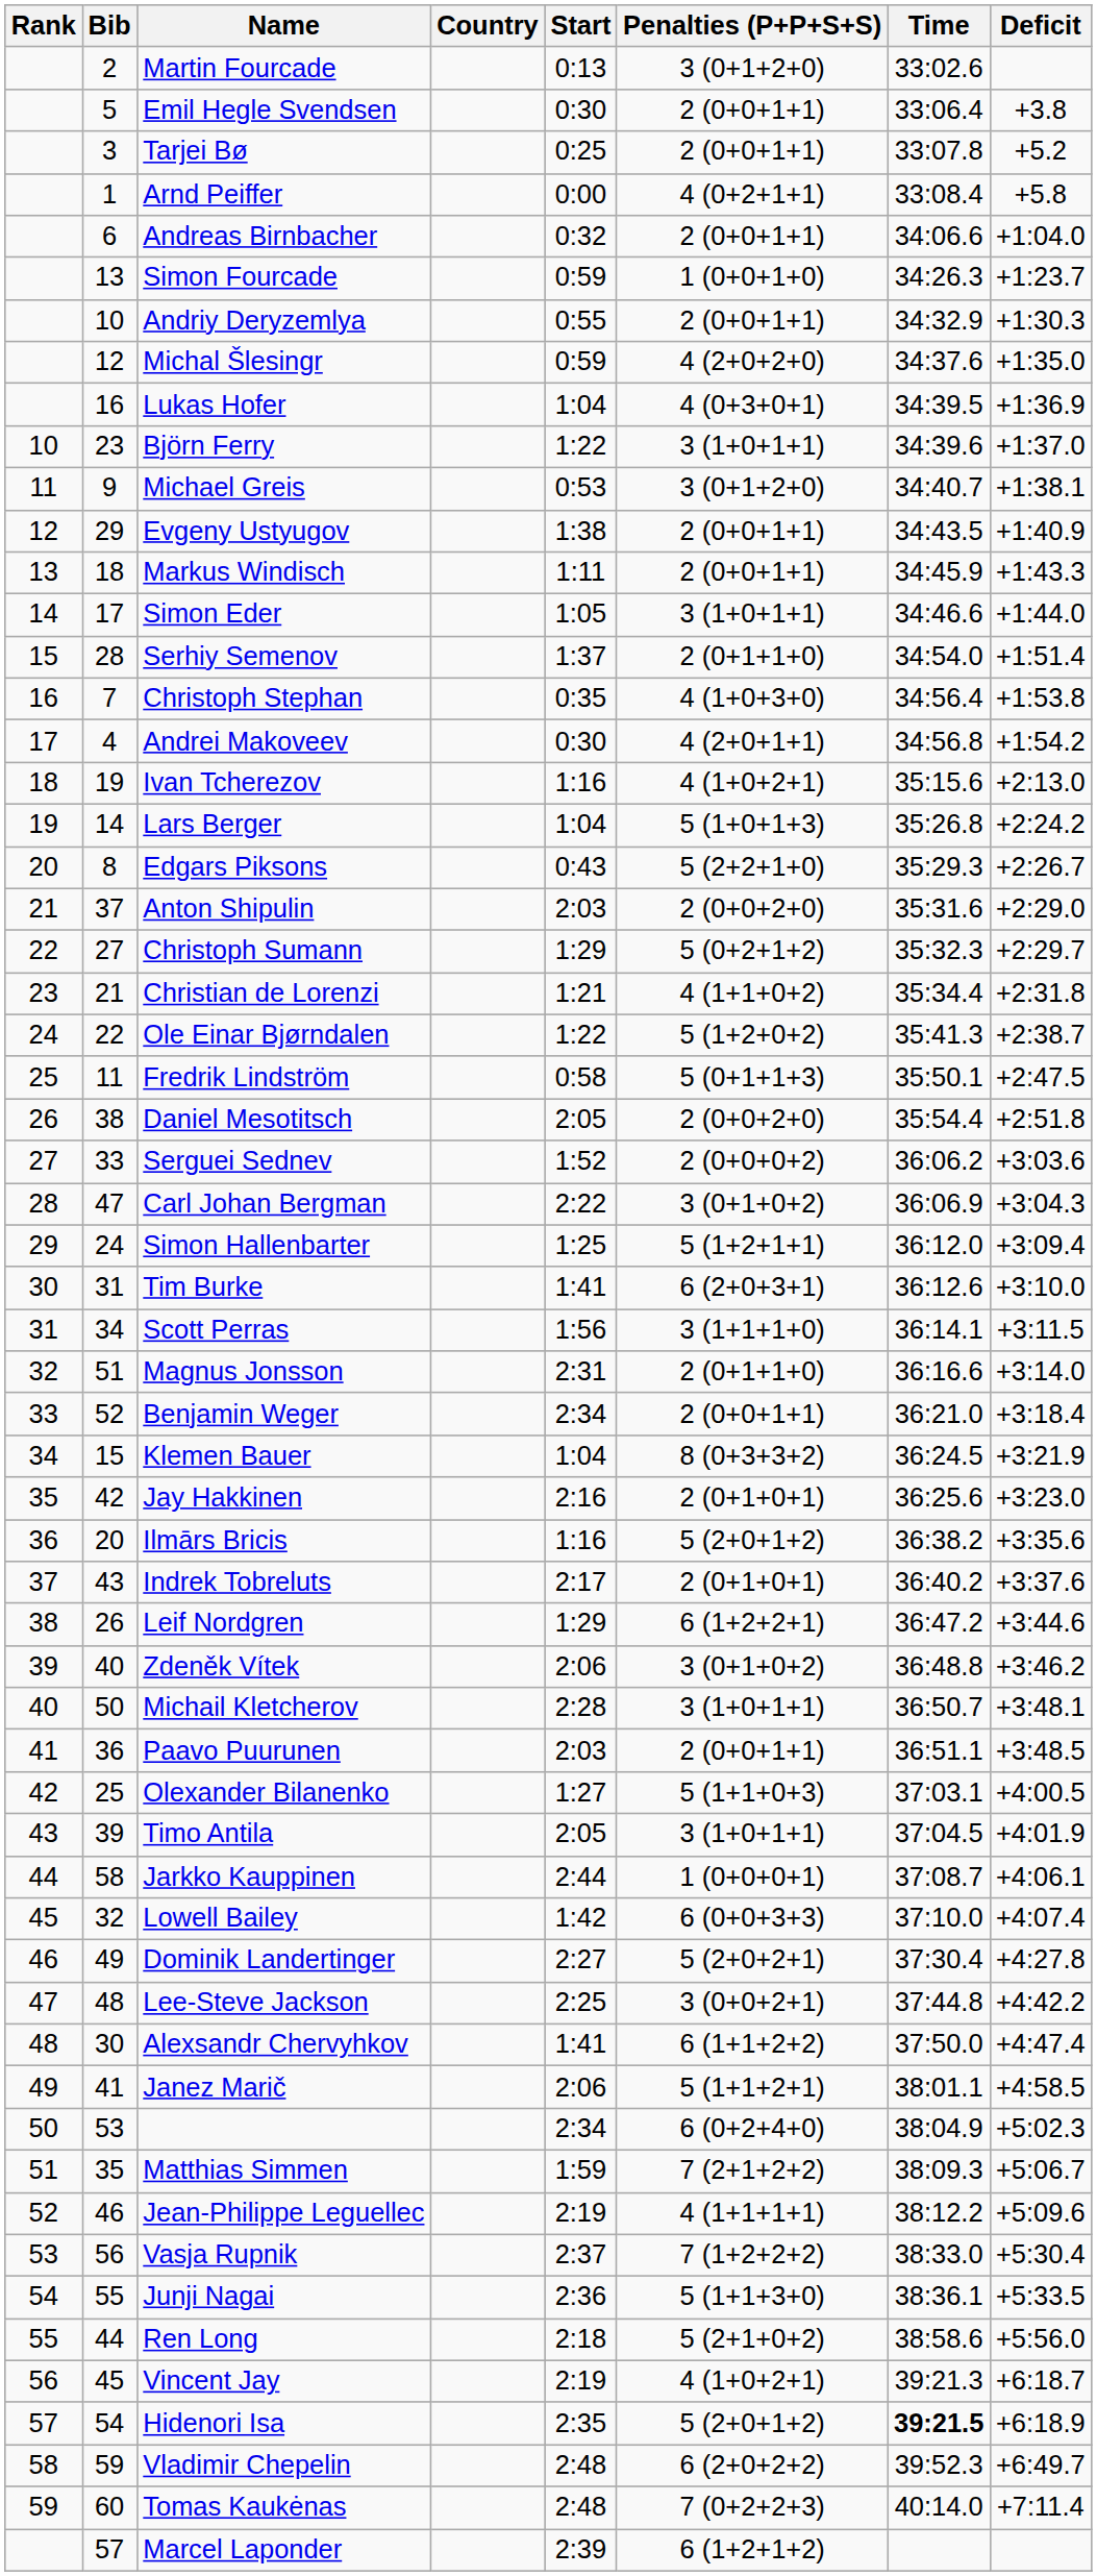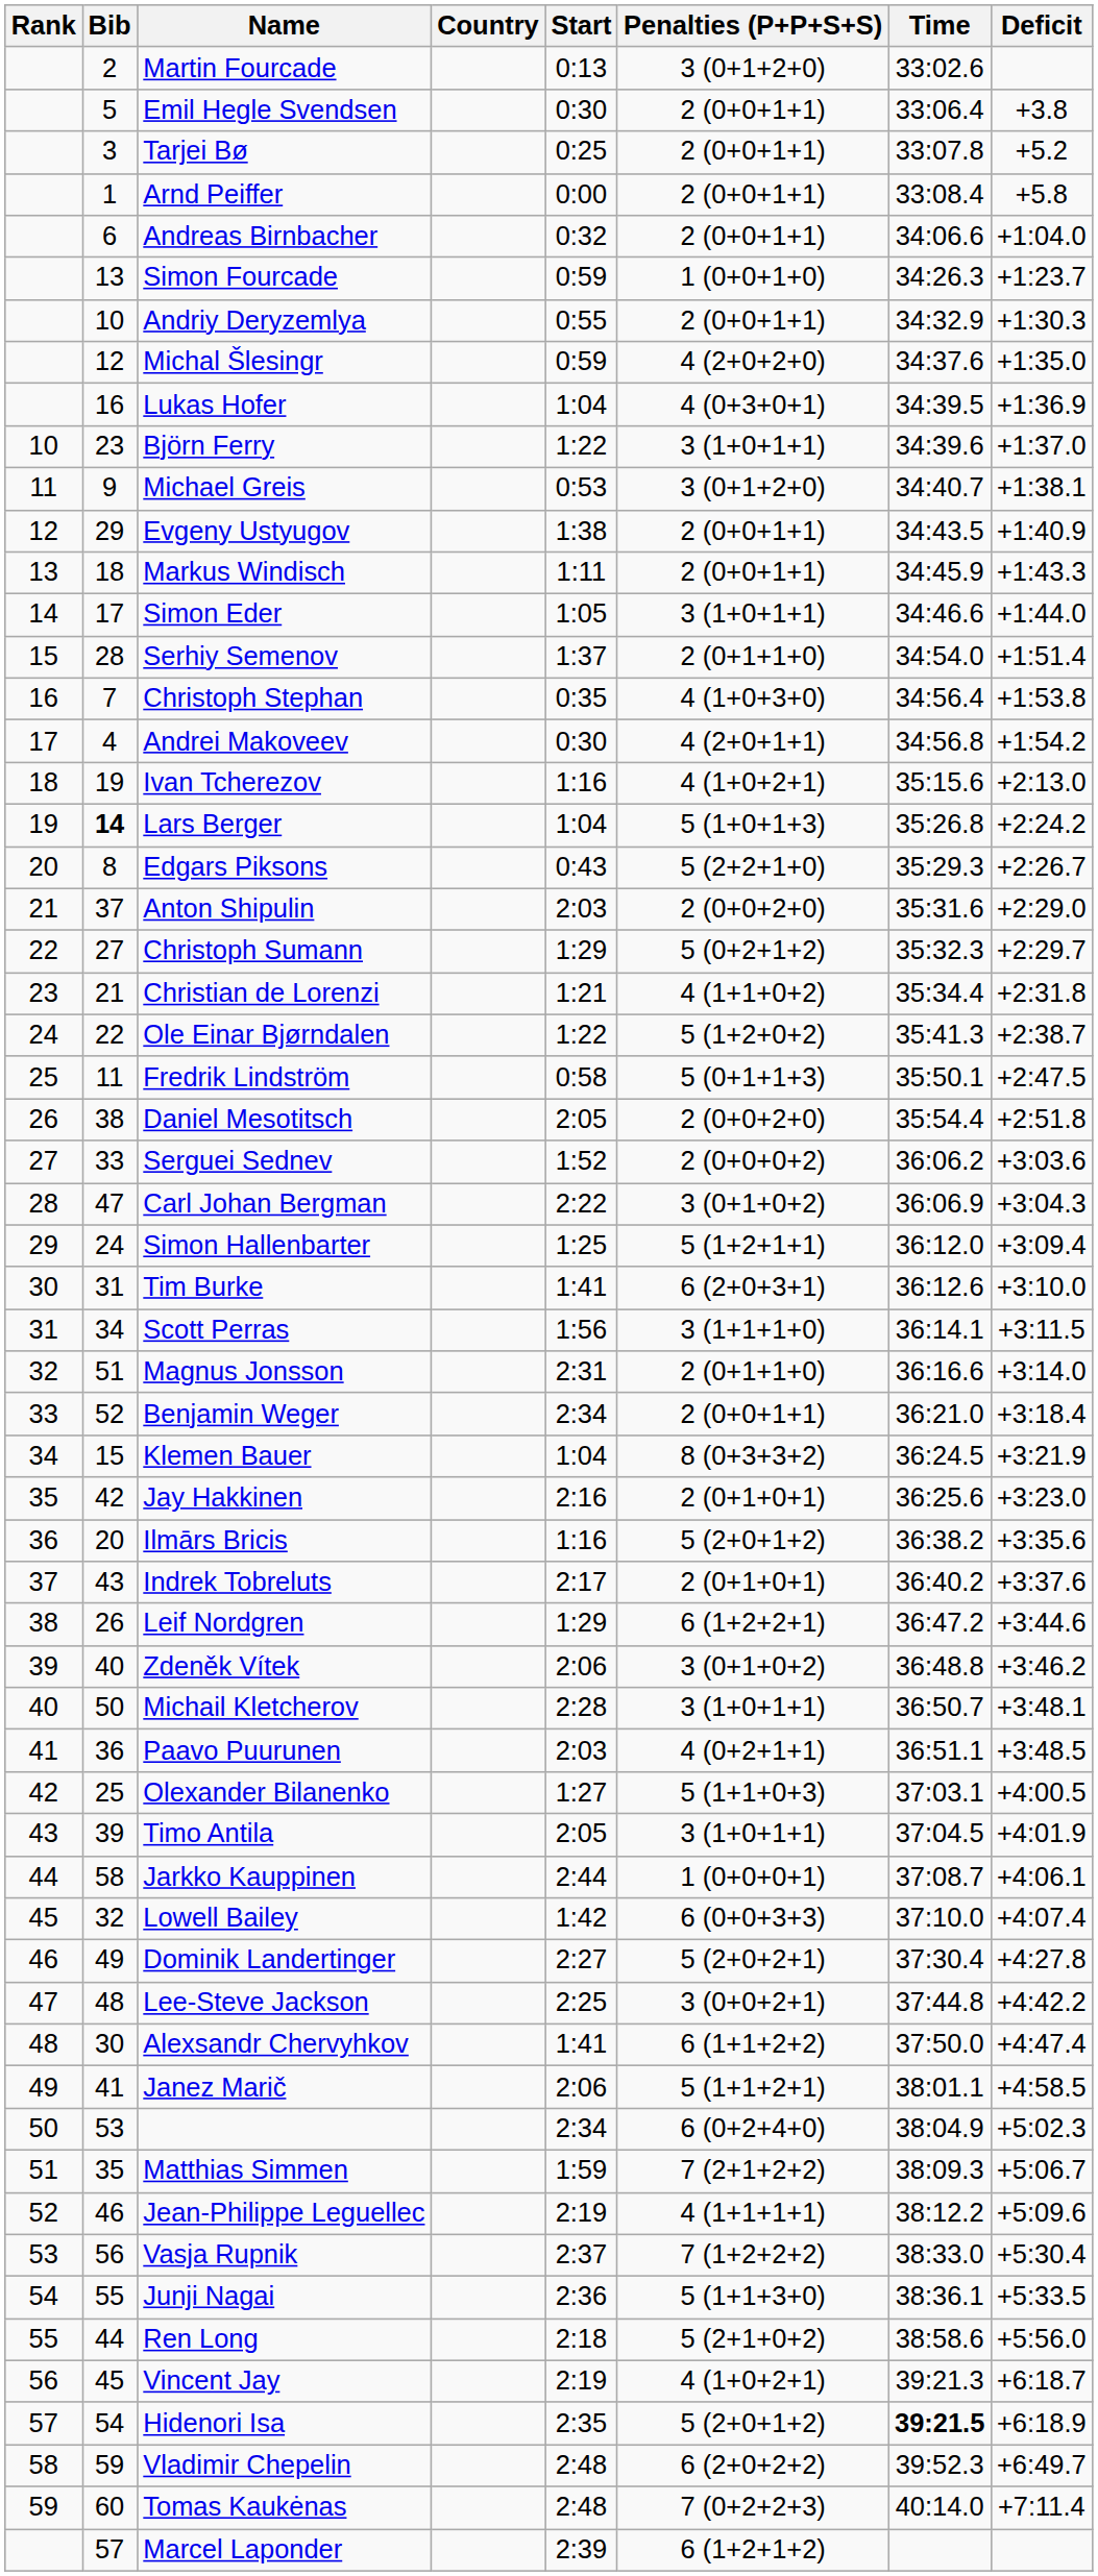Arnd Peiffer | Penalties (P+P+S+S): 4 (0+2+1+1) -> 2 (0+0+1+1)
Lars Berger | Bib: normal -> bold
Paavo Puurunen | Penalties (P+P+S+S): 2 (0+0+1+1) -> 4 (0+2+1+1)
